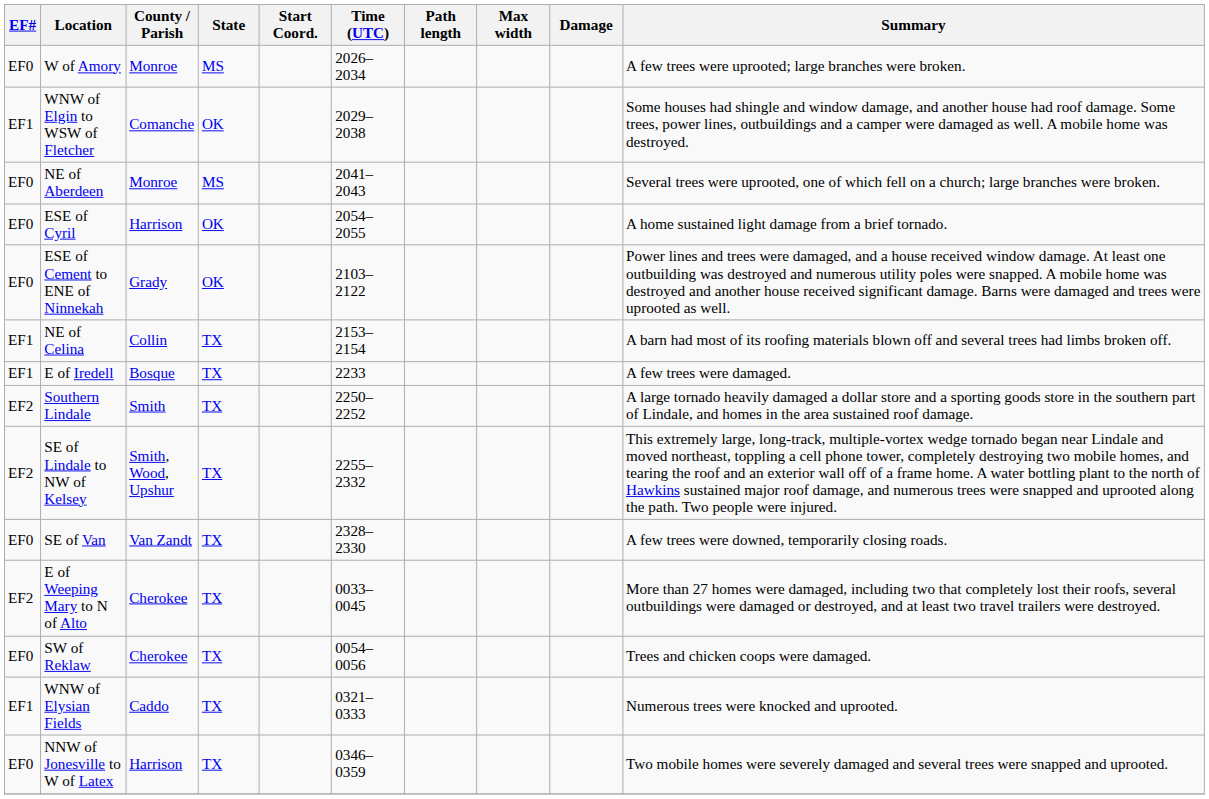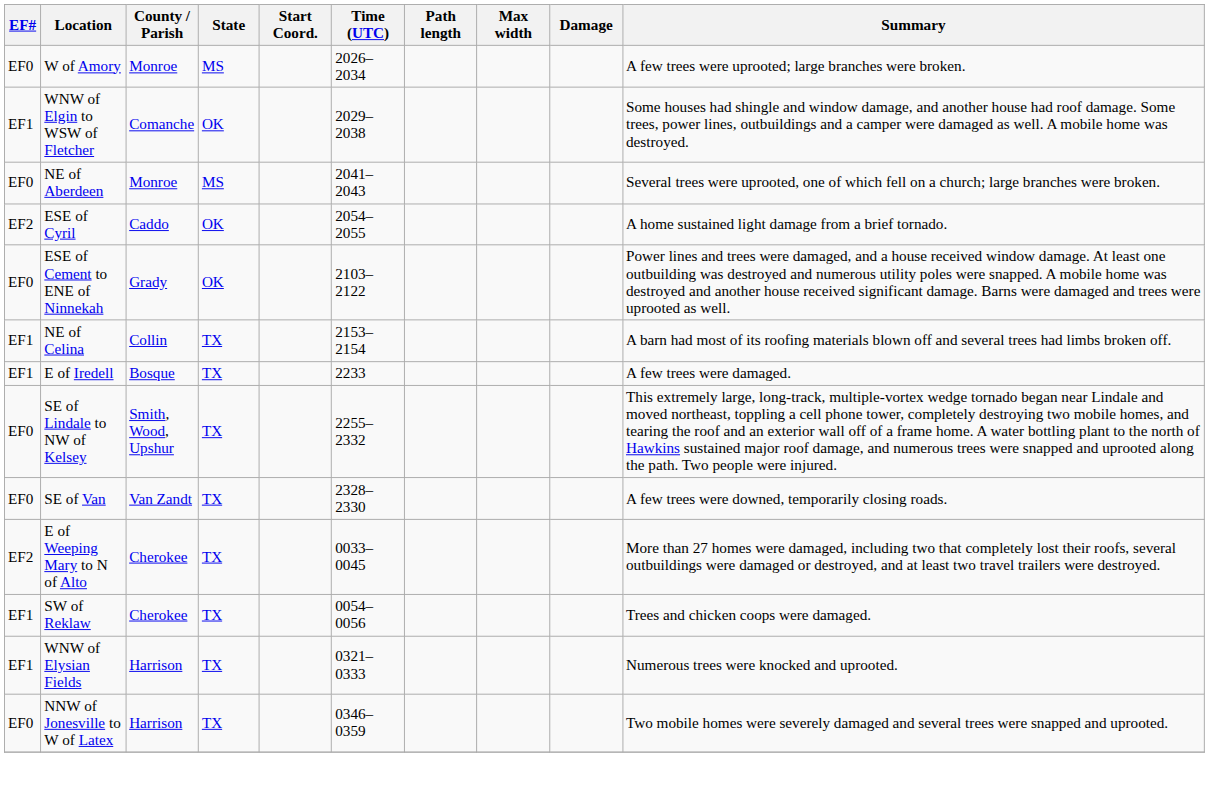ESE of Cyril | EF#: EF0 -> EF2
ESE of Cyril | County / Parish: Harrison -> Caddo
- row: EF2 | Southern Lindale | Smith | TX | 2250–2252 | A large tornado heavily damaged a dollar store and a sporting goods store in the southern part of Lindale, and homes in the area sustained roof damage.
SE of Lindale to NW of Kelsey | EF#: EF2 -> EF0
SW of Reklaw | EF#: EF0 -> EF1
WNW of Elysian Fields | County / Parish: Caddo -> Harrison
